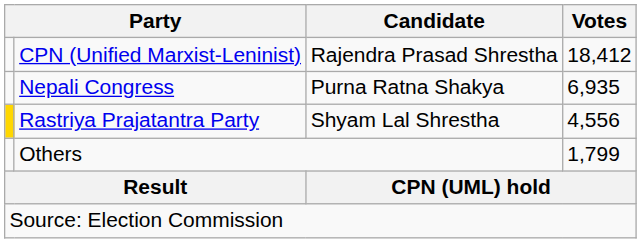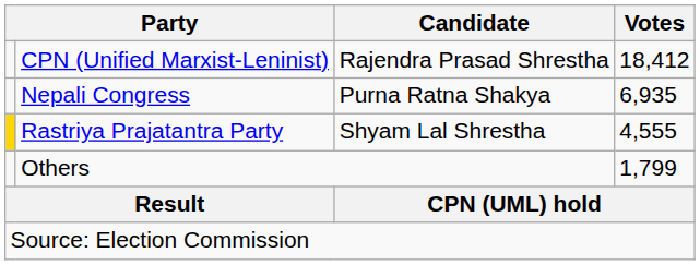Rastriya Prajatantra Party | Votes: 4,556 -> 4,555
